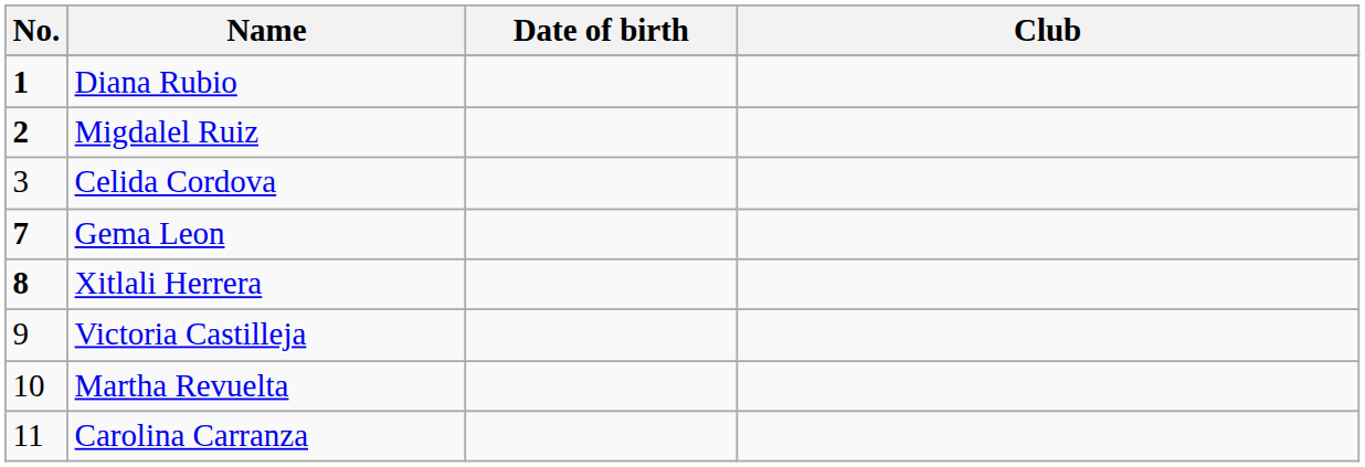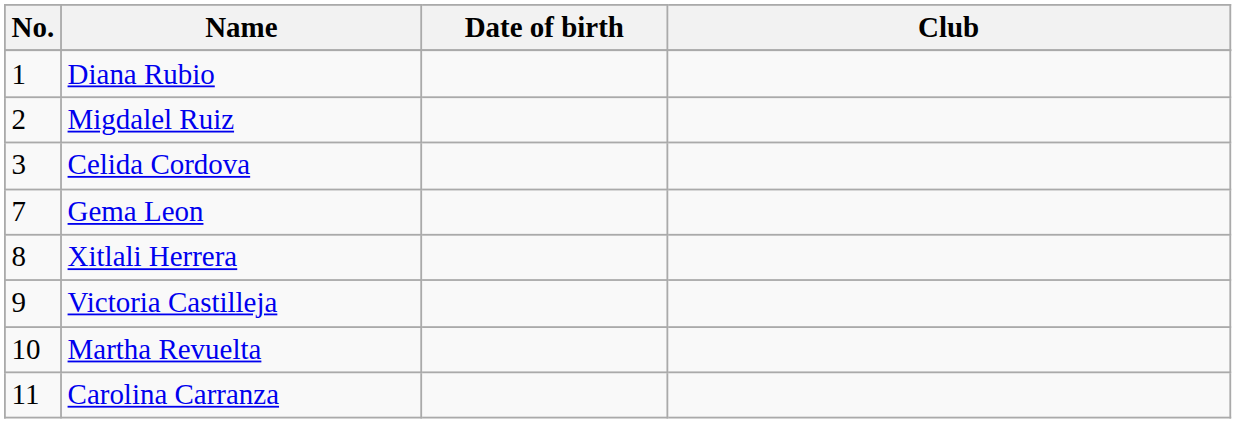Diana Rubio | No.: bold -> normal
Migdalel Ruiz | No.: bold -> normal
Gema Leon | No.: bold -> normal
Xitlali Herrera | No.: bold -> normal
